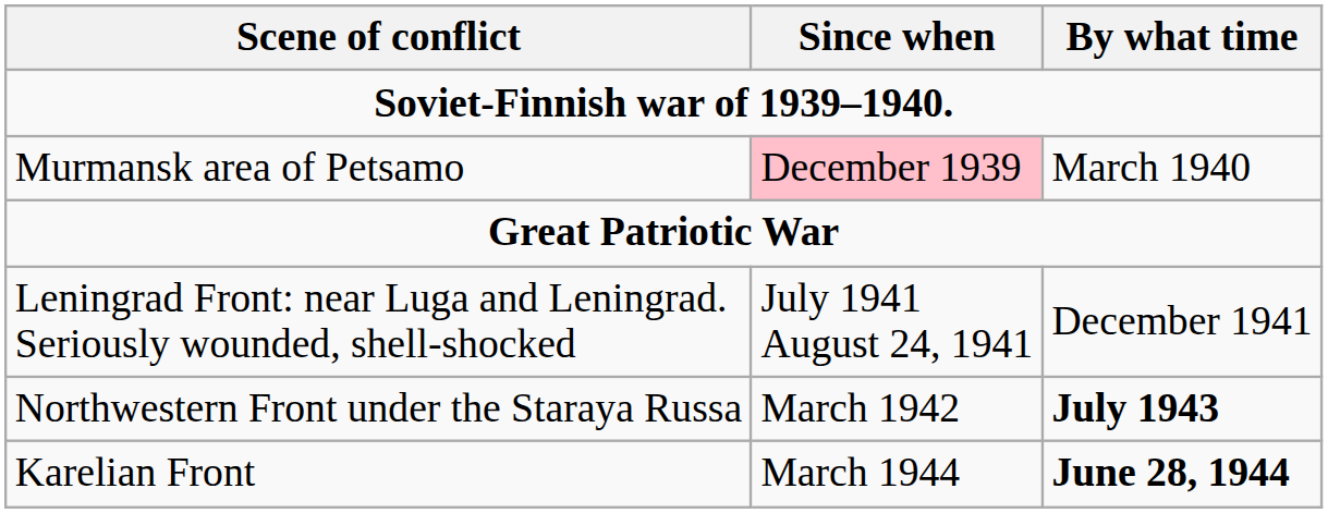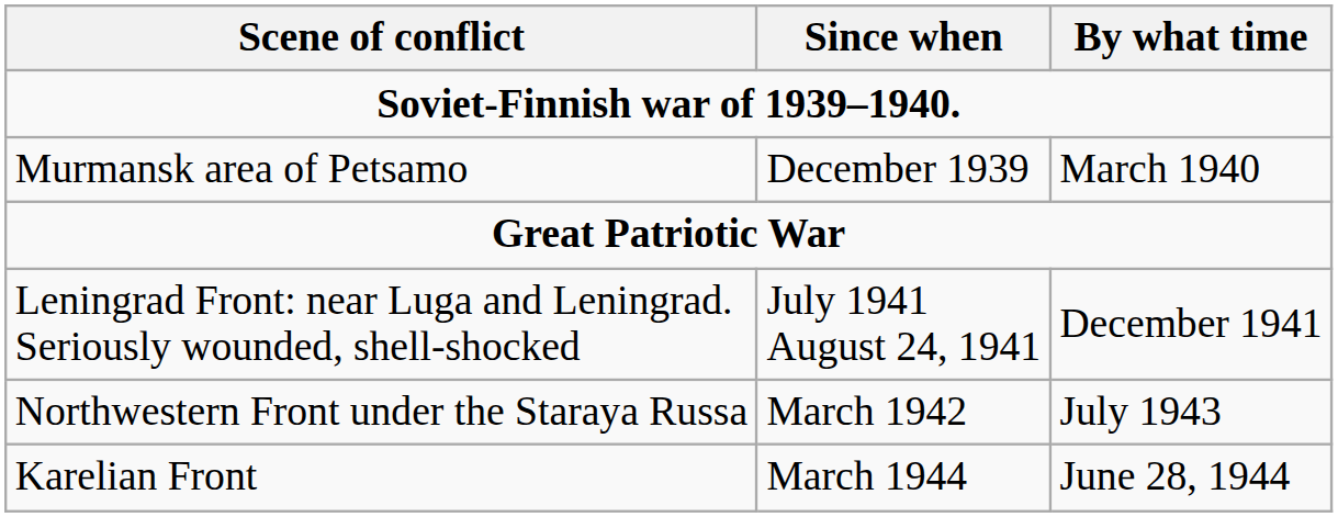Murmansk area of Petsamo | Since when: pink background -> no background
Northwestern Front under the Staraya Russa | By what time: bold -> normal
Karelian Front | By what time: bold -> normal
